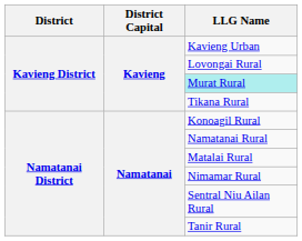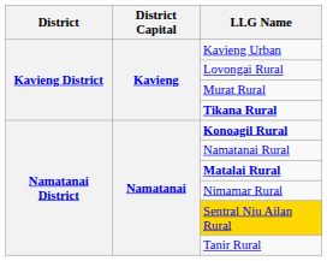Murat Rural | LLG Name: paleturquoise background -> no background
Tikana Rural | LLG Name: normal -> bold
Konoagil Rural | LLG Name: normal -> bold
Matalai Rural | LLG Name: normal -> bold
Sentral Niu Ailan Rural | LLG Name: no background -> gold background
